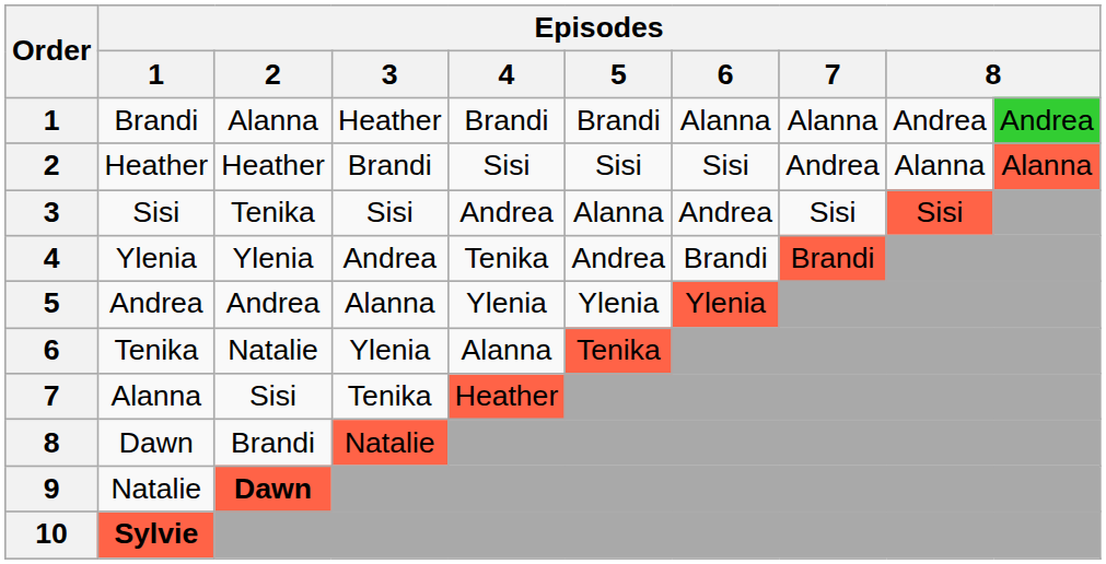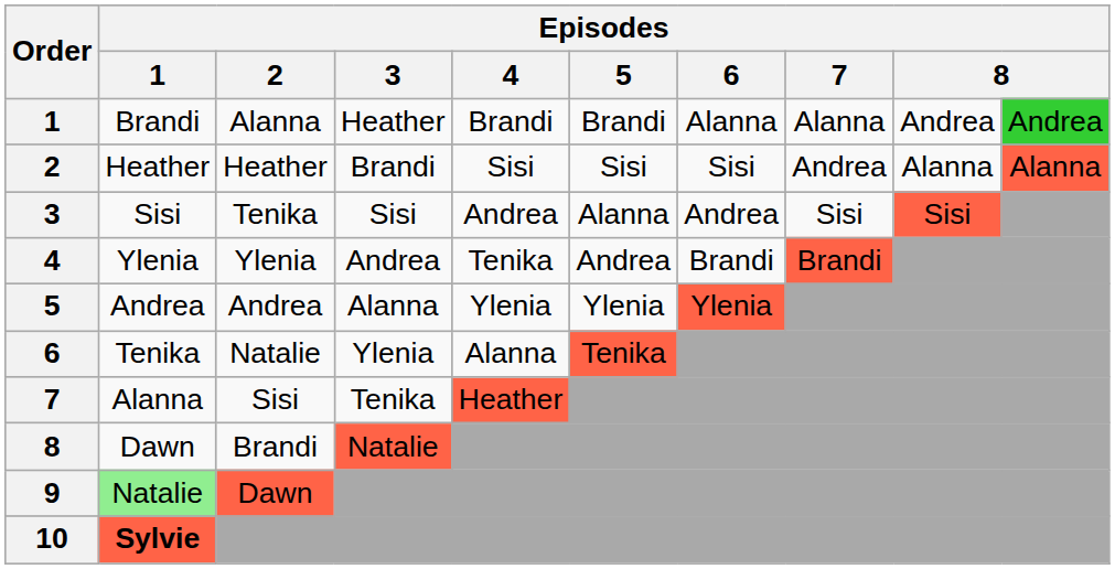9 | Episodes / 1: no background -> lightgreen background
9 | Episodes / 2: bold -> normal
